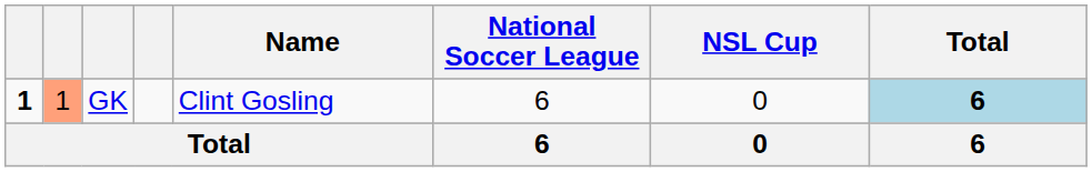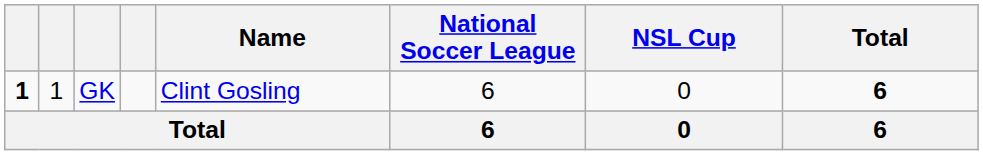GK | column 2: lightsalmon background -> no background
GK | Total: lightblue background -> no background
